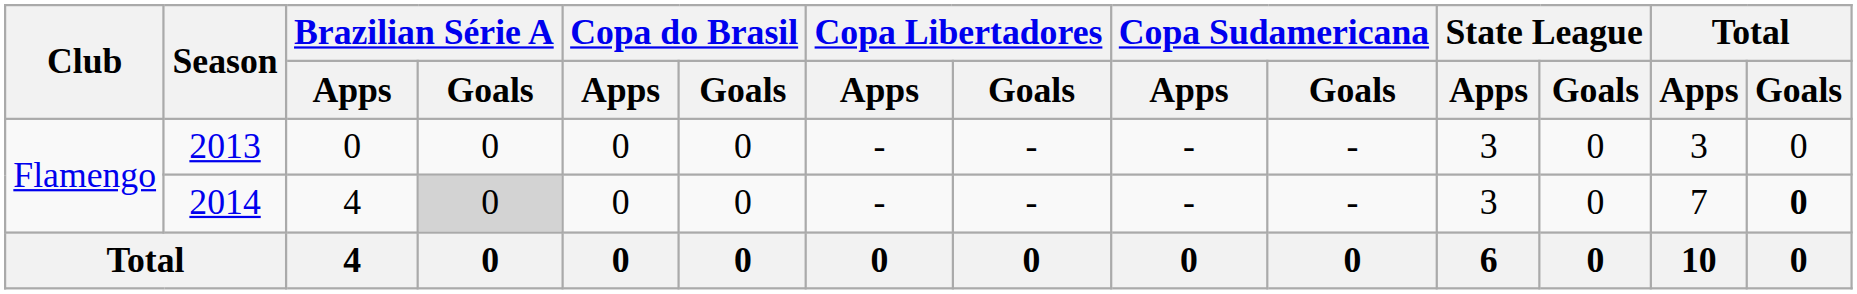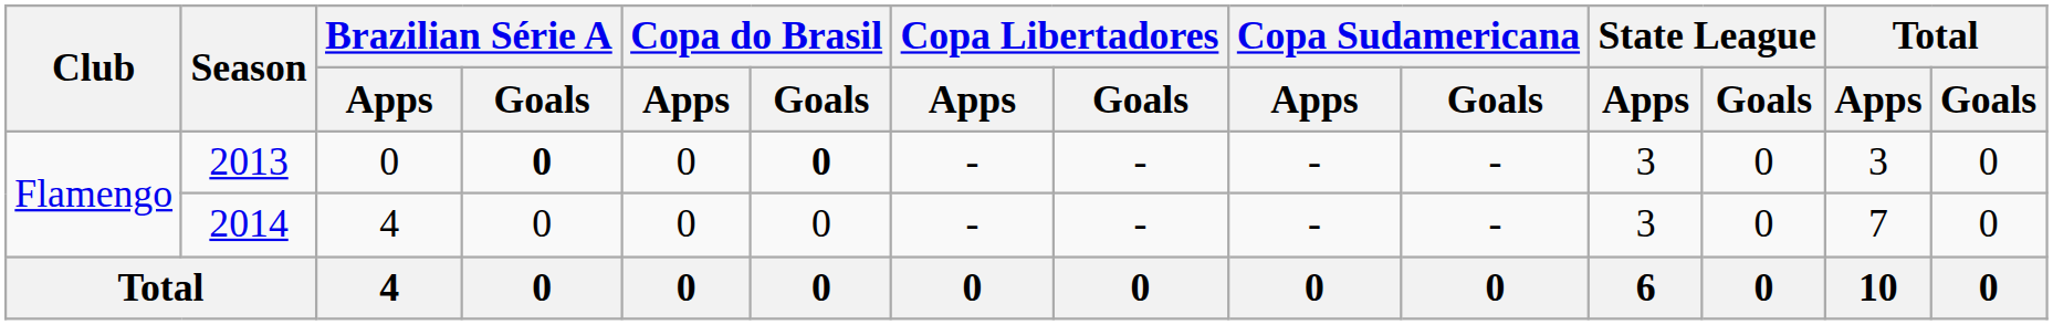2013 | Brazilian Série A / Goals: normal -> bold
2013 | Copa do Brasil / Goals: normal -> bold
2014 | Brazilian Série A / Goals: lightgrey background -> no background
2014 | Total / Goals: bold -> normal
